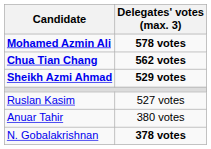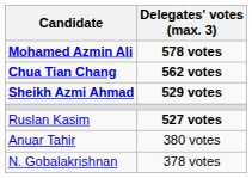Ruslan Kasim | Delegates' votes (max. 3): normal -> bold
N. Gobalakrishnan | Delegates' votes (max. 3): bold -> normal
